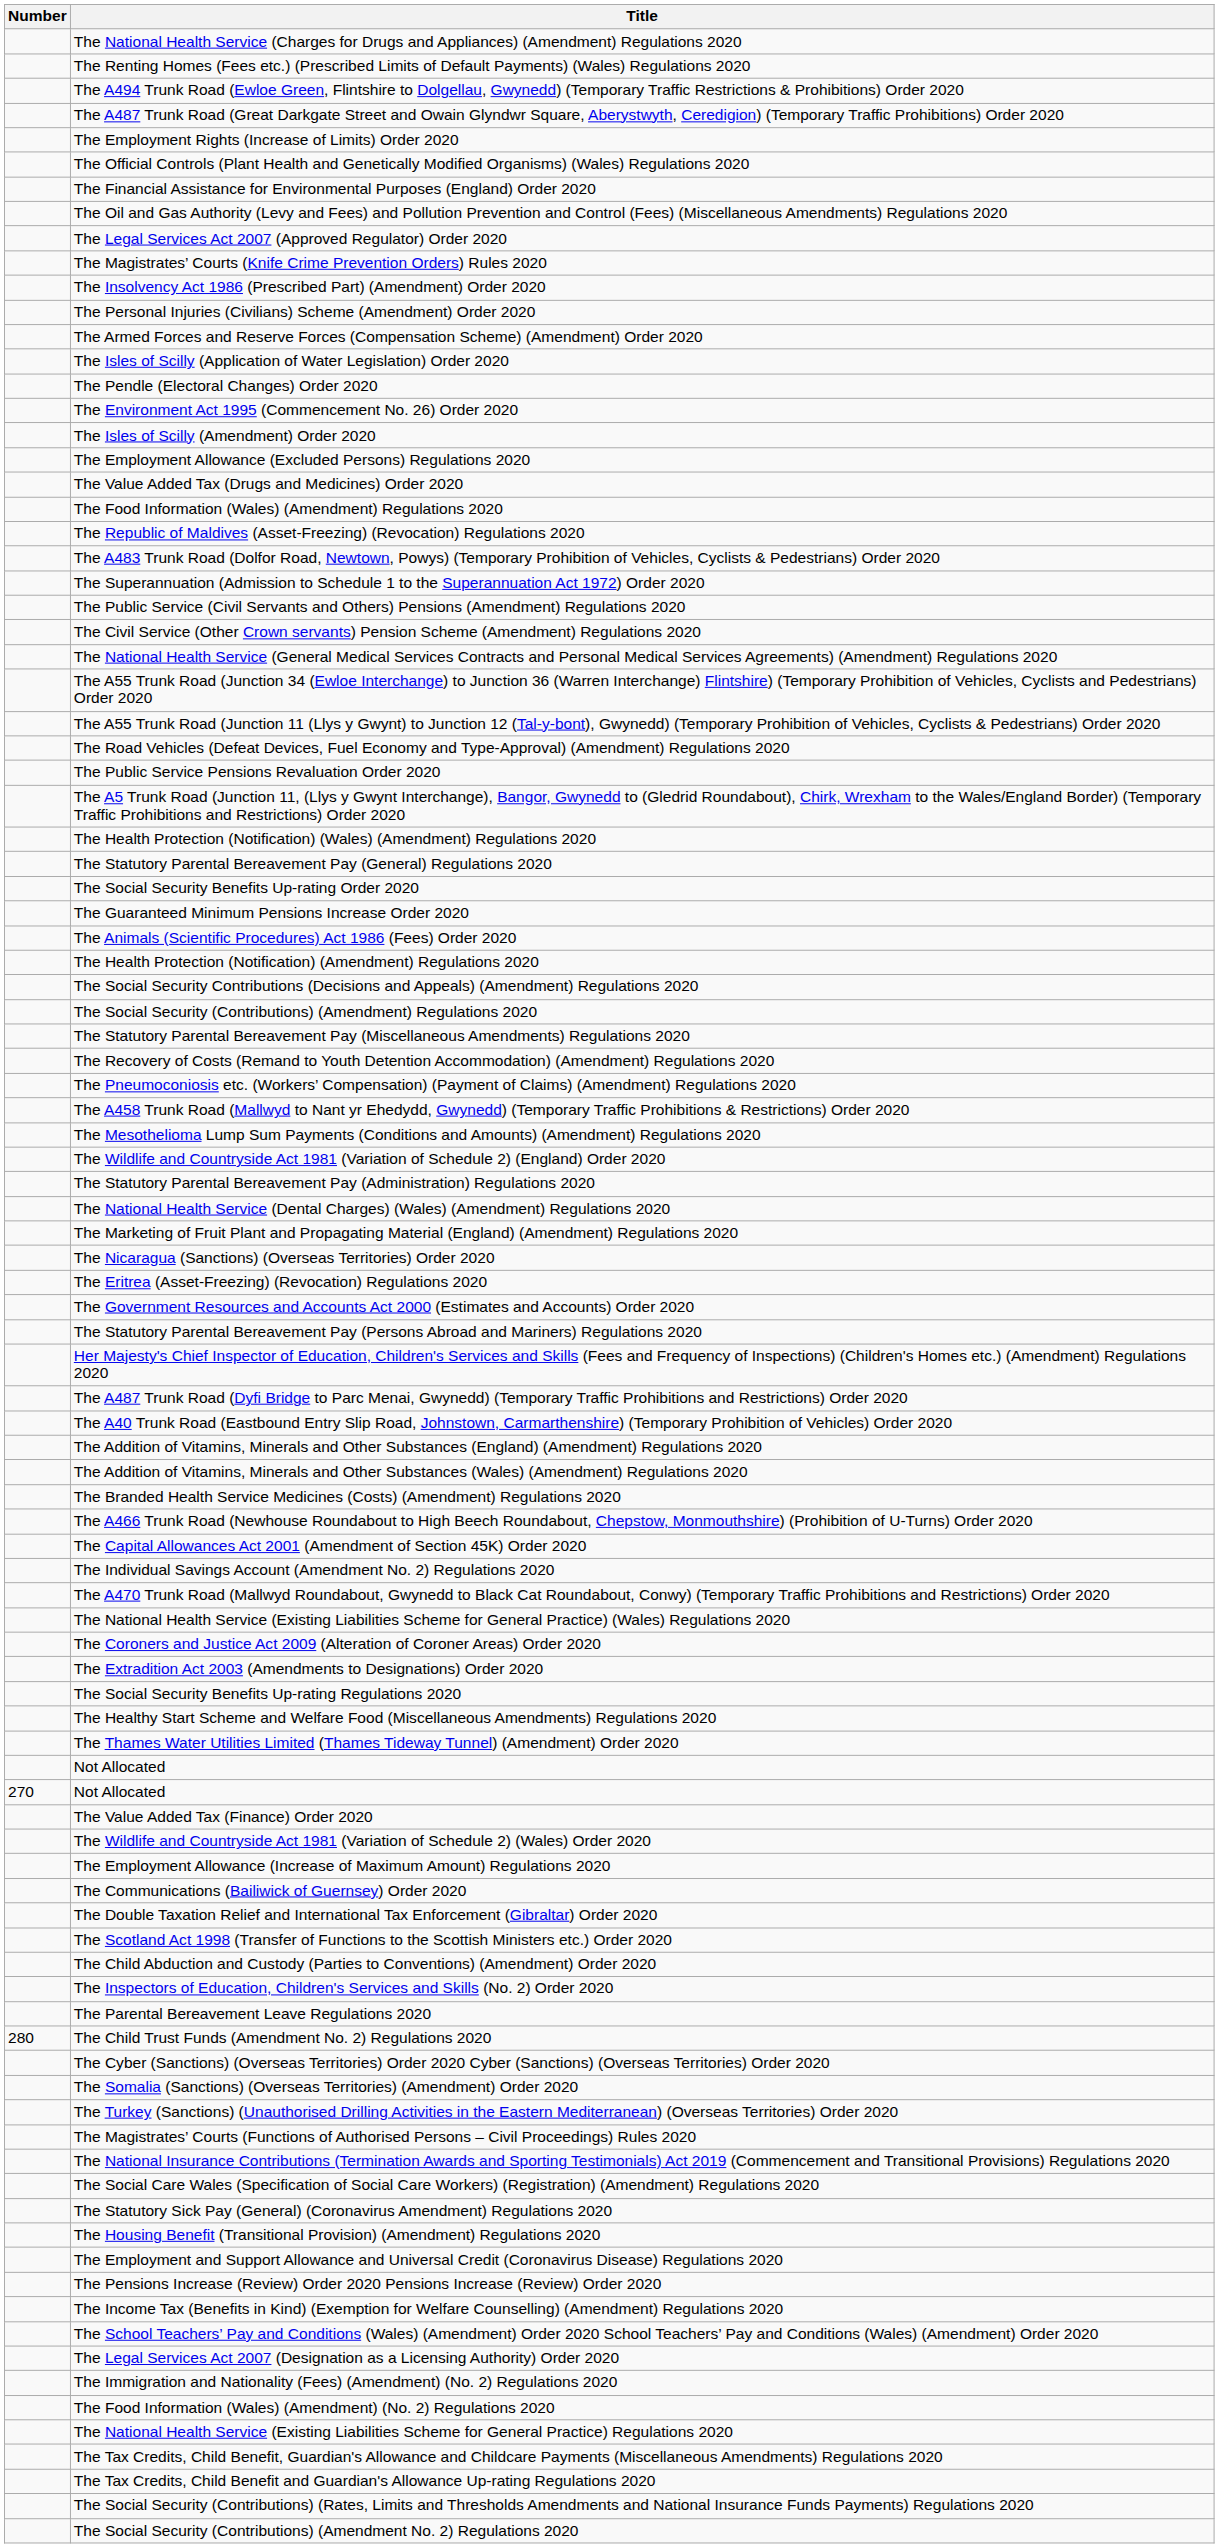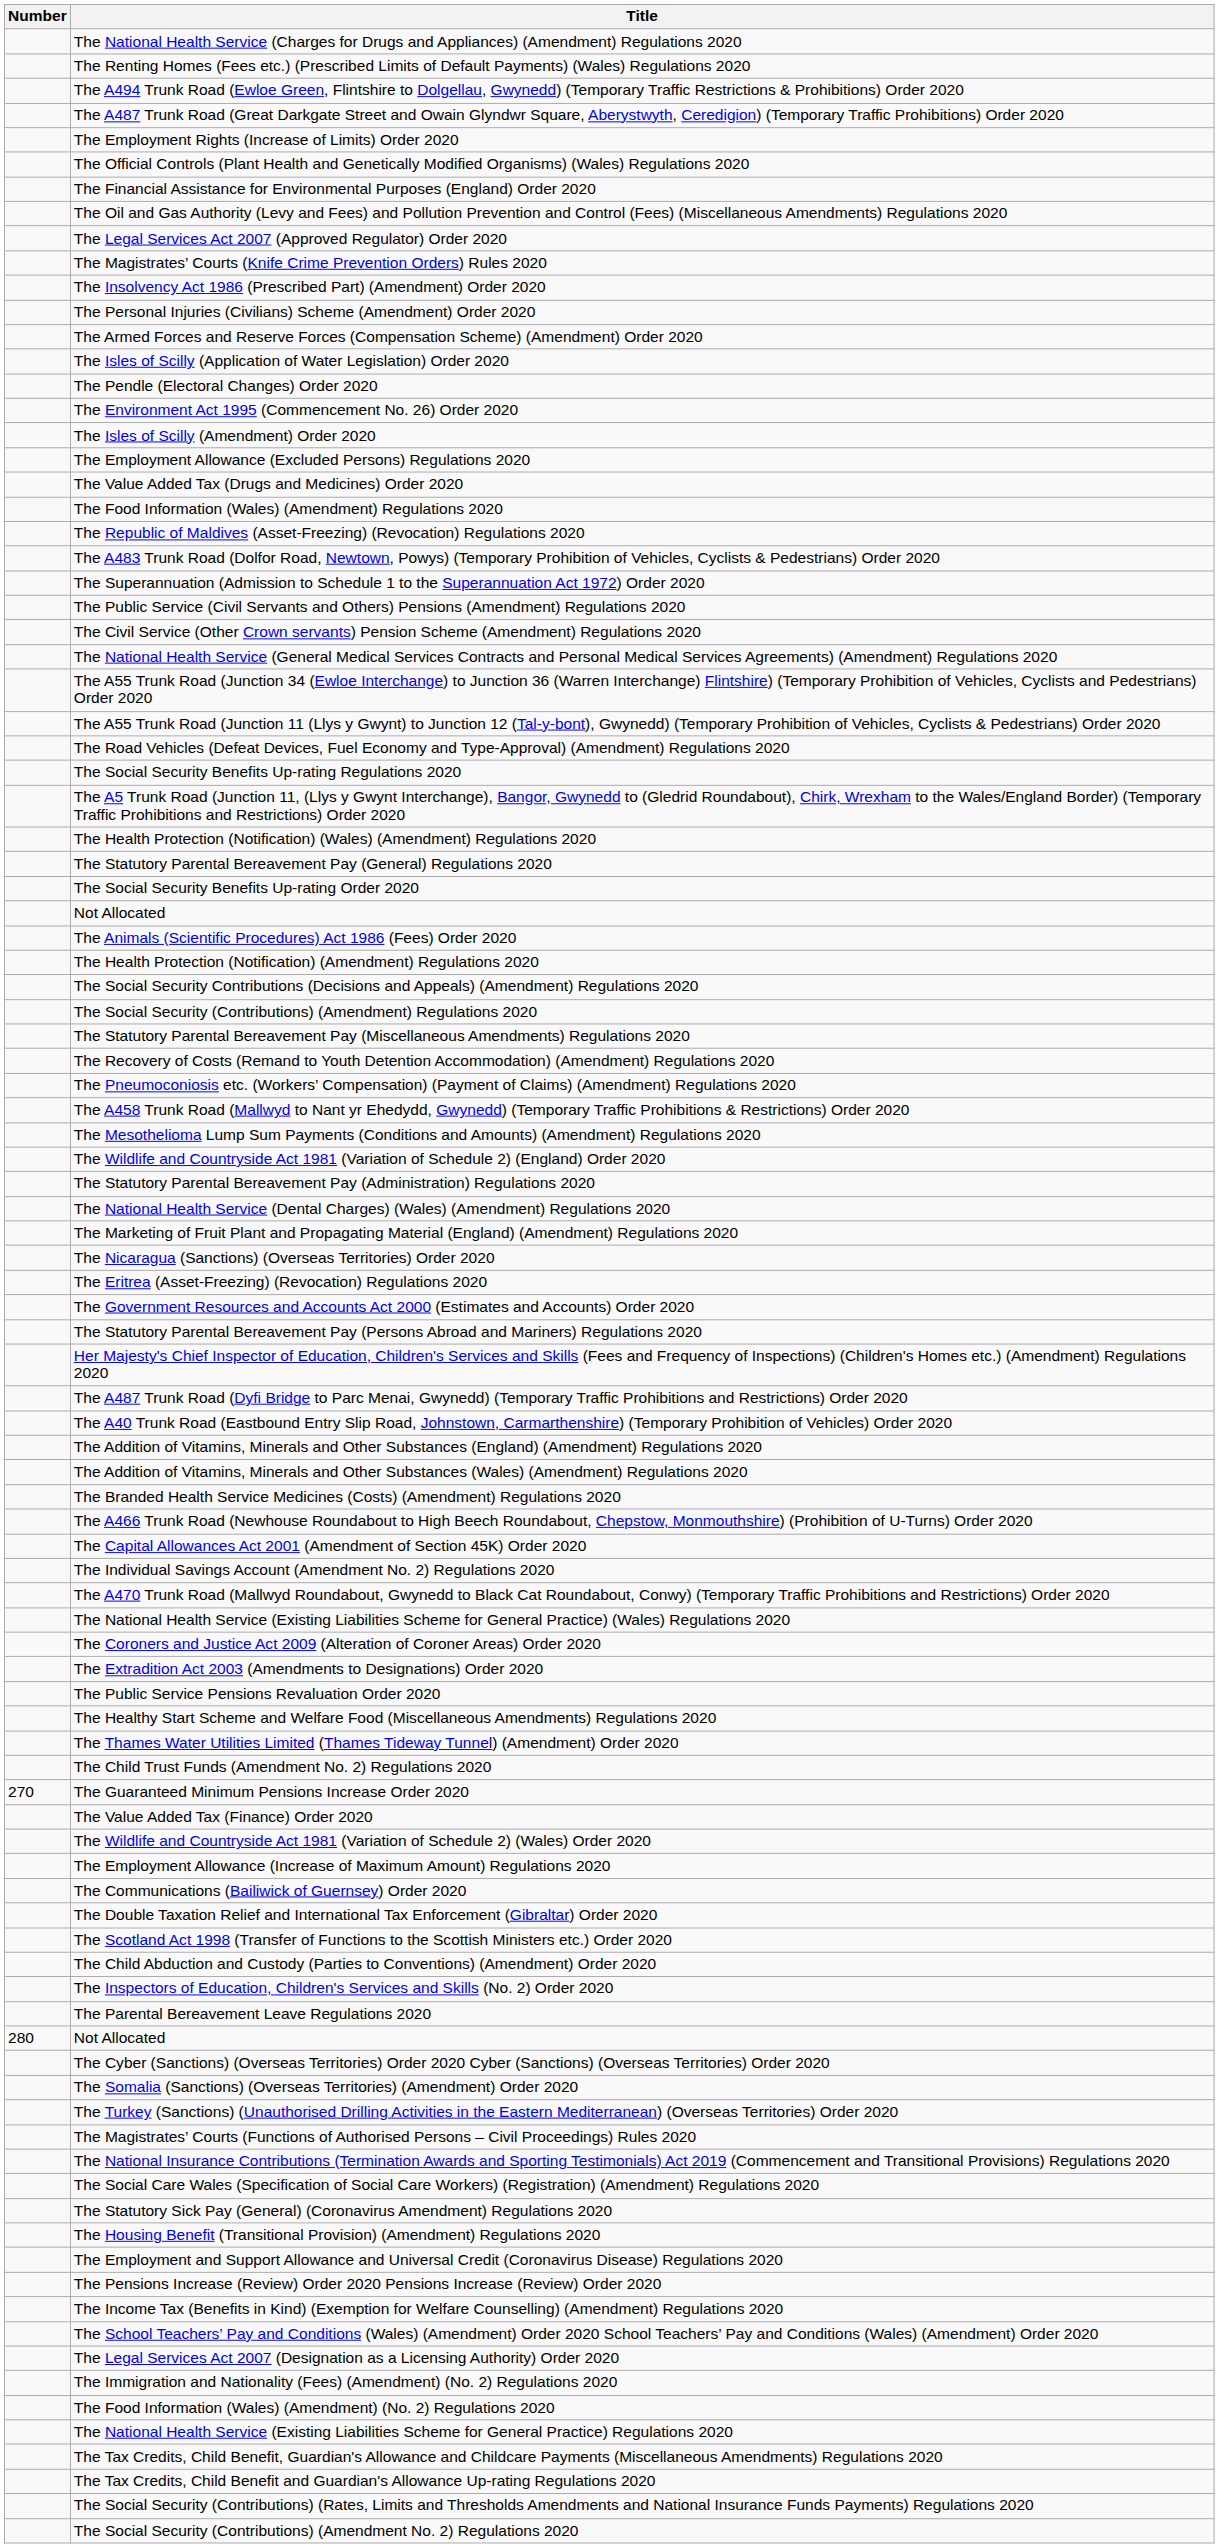row 31 | Title: The Public Service Pensions Revaluation Order 2020 -> The Social Security Benefits Up-rating Regulations 2020
row 36 | Title: The Guaranteed Minimum Pensions Increase Order 2020 -> Not Allocated
row 67 | Title: The Social Security Benefits Up-rating Regulations 2020 -> The Public Service Pensions Revaluation Order 2020
row 70 | Title: Not Allocated -> The Child Trust Funds (Amendment No. 2) Regulations 2020
row 71 | Title: Not Allocated -> The Guaranteed Minimum Pensions Increase Order 2020
row 81 | Title: The Child Trust Funds (Amendment No. 2) Regulations 2020 -> Not Allocated
